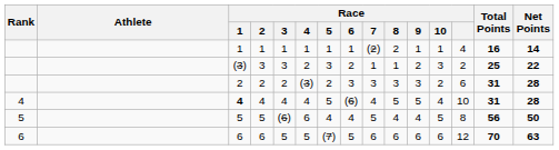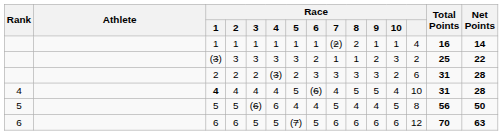row 4 | Race / 4: 2 -> 3
